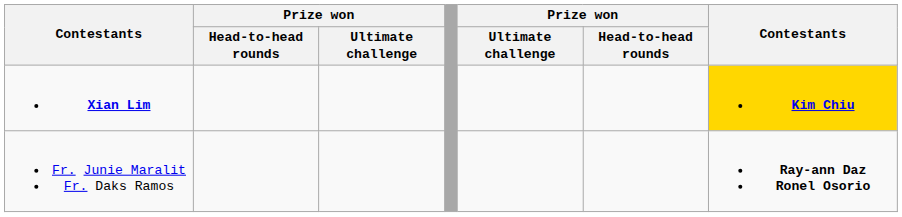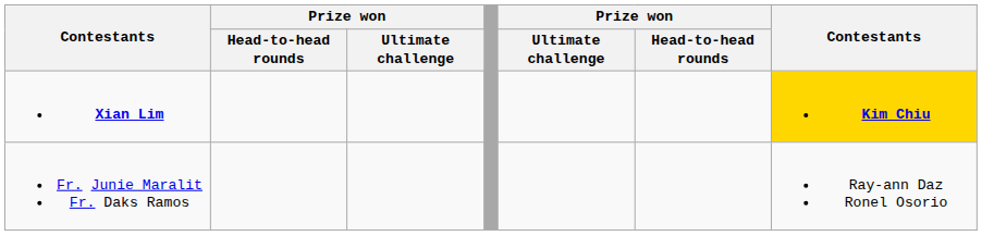Fr. Junie Maralit Fr. Daks Ramos | column 7: bold -> normal
